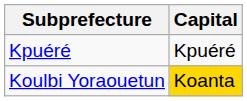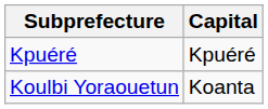Koulbi Yoraouetun | Capital: gold background -> no background
